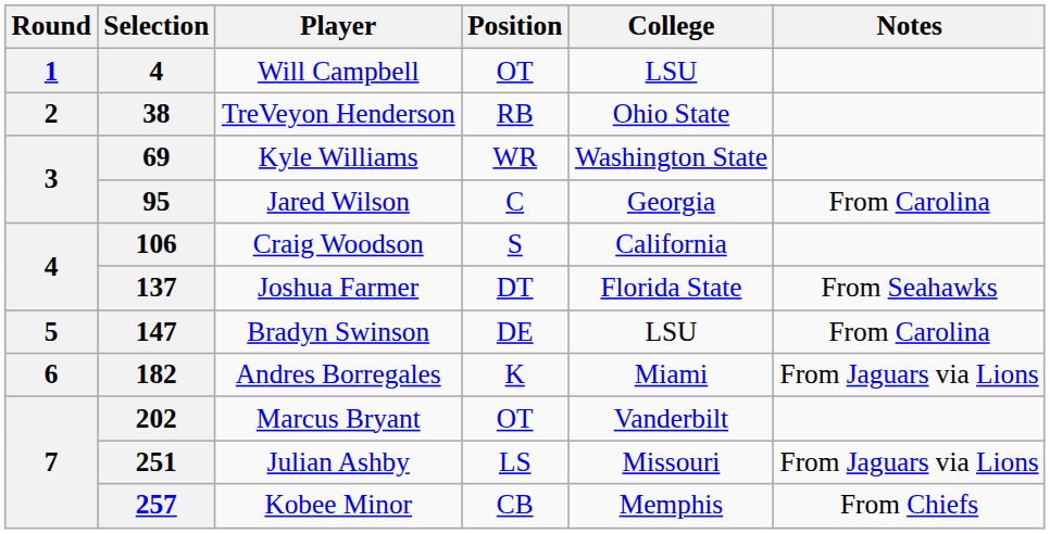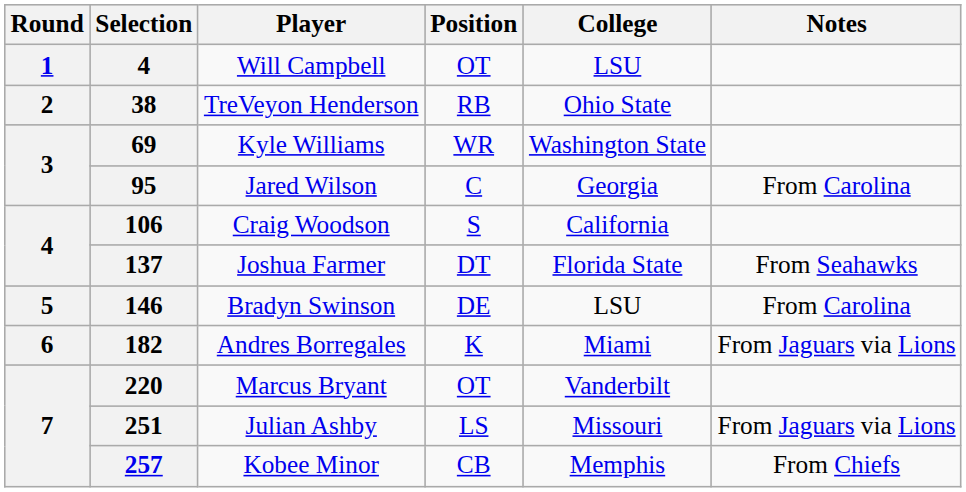Bradyn Swinson | Selection: 147 -> 146
Marcus Bryant | Selection: 202 -> 220
